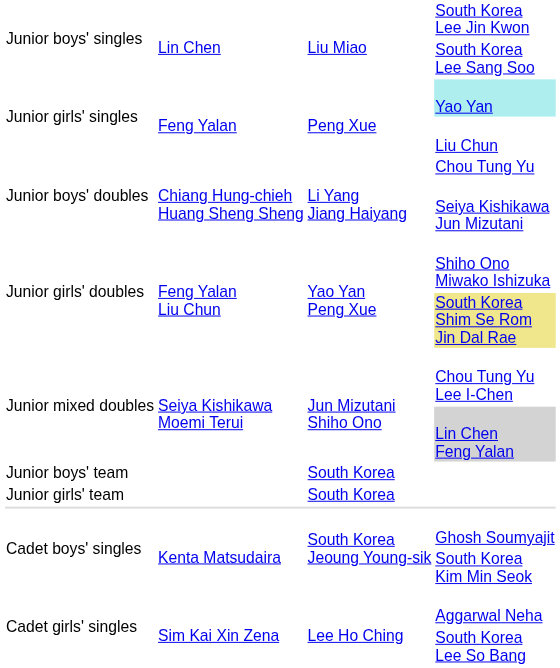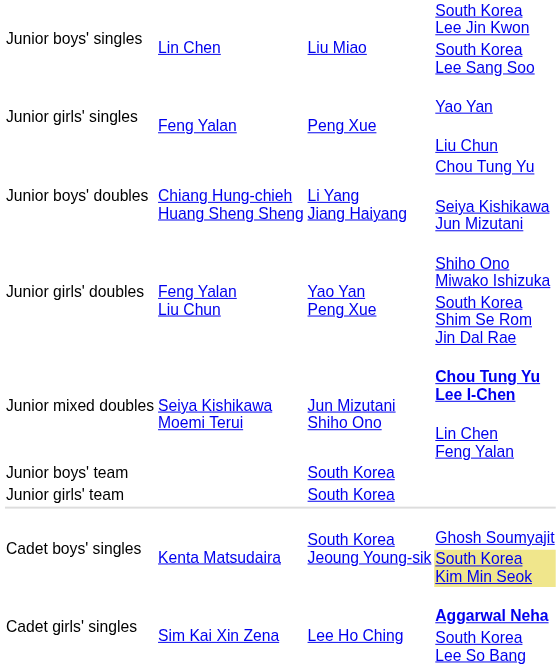Yao Yan | column 4: paleturquoise background -> no background
South Korea Shim Se Rom Jin Dal Rae | column 4: khaki background -> no background
Chou Tung Yu Lee I-Chen | column 4: normal -> bold
Lin Chen Feng Yalan | column 4: lightgrey background -> no background
South Korea Kim Min Seok | column 4: no background -> khaki background
Aggarwal Neha | column 4: normal -> bold
